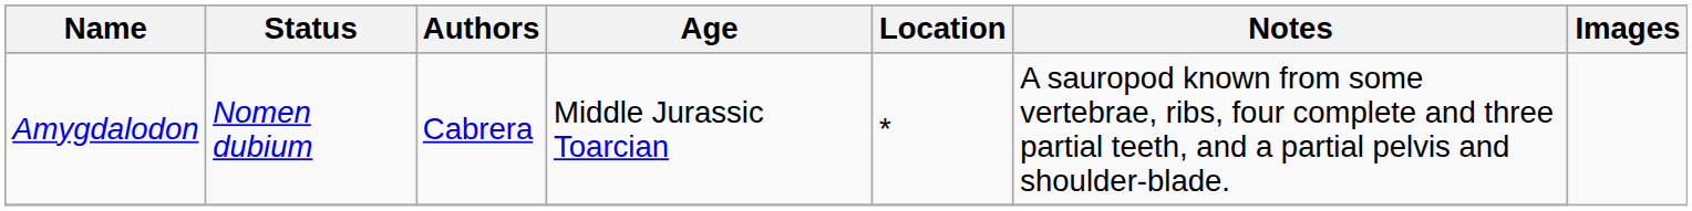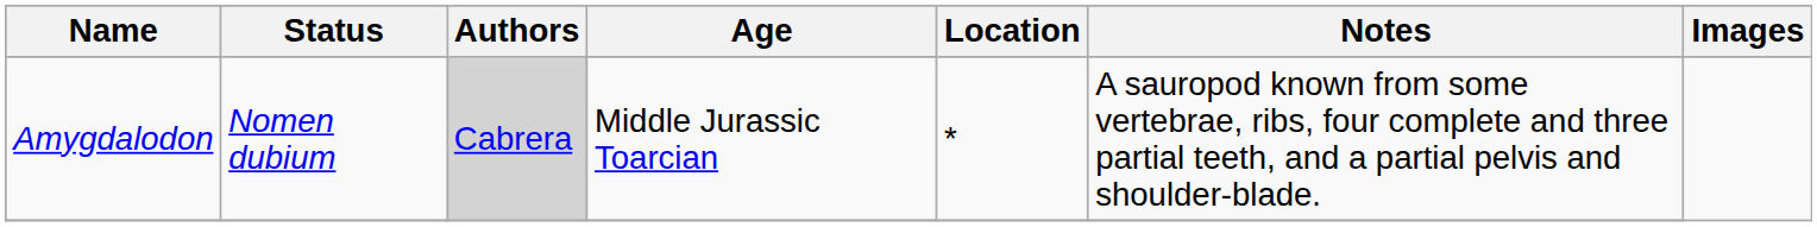Amygdalodon | Authors: no background -> lightgrey background
